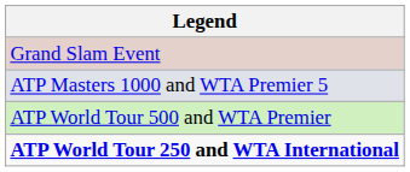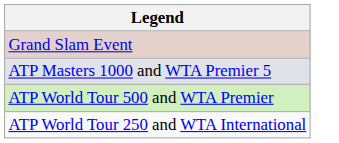row 5 | column 1: bold -> normal
